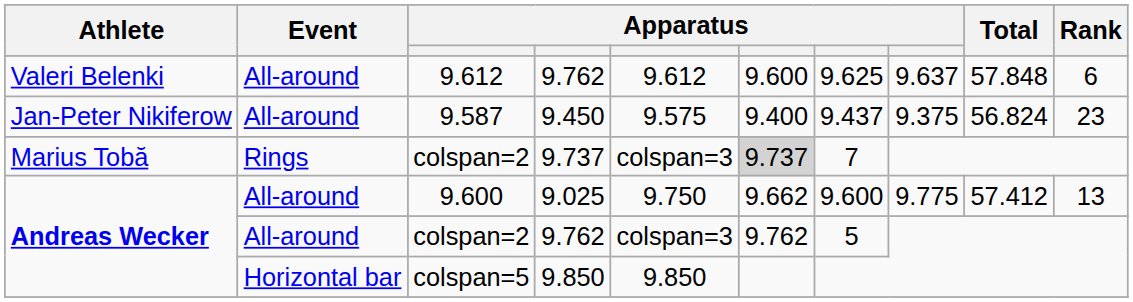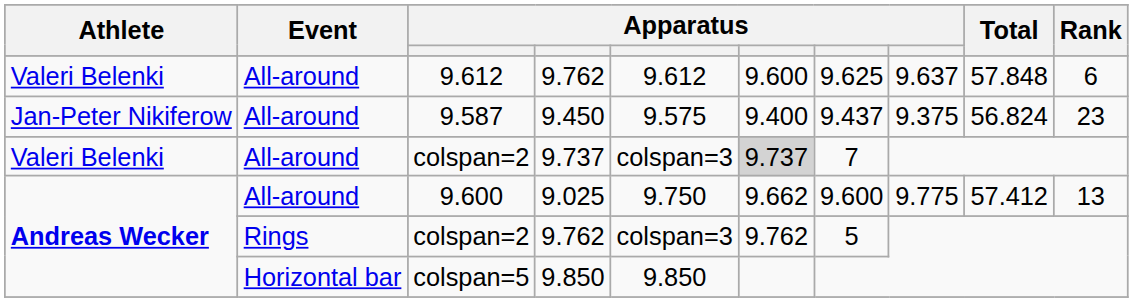colspan=2 / 9.737 | Athlete: Marius Tobă -> Valeri Belenki
colspan=2 / 9.737 | Event: Rings -> All-around
colspan=2 / 9.762 | Event: All-around -> Rings
